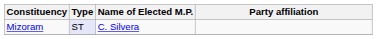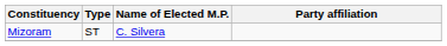Mizoram | Type: lavender background -> no background
